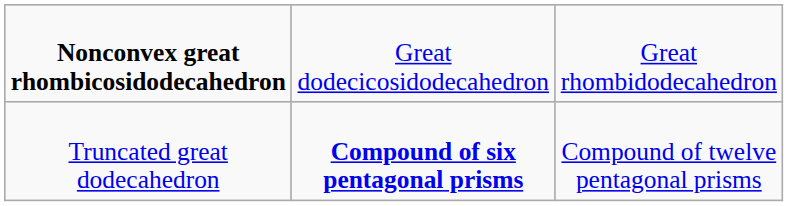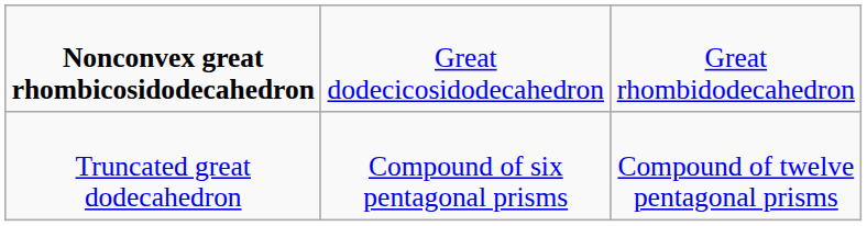Truncated great dodecahedron | column 2: bold -> normal
